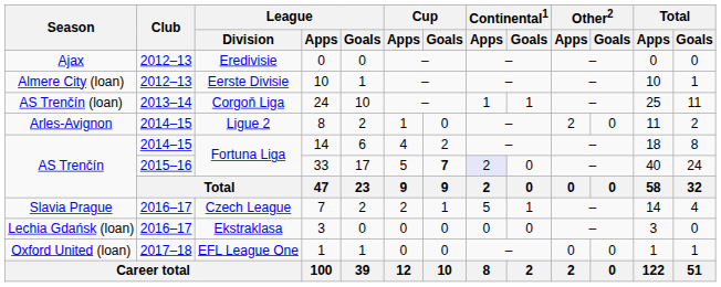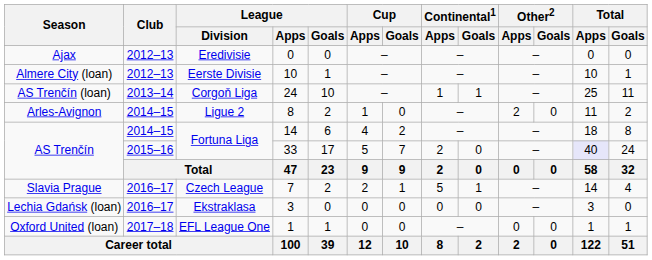33 | Cup / Goals: bold -> normal
33 | Continental1 / Apps: lavender background -> no background
33 | Total / Apps: no background -> lavender background
